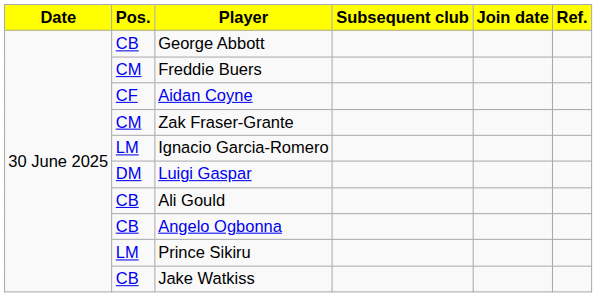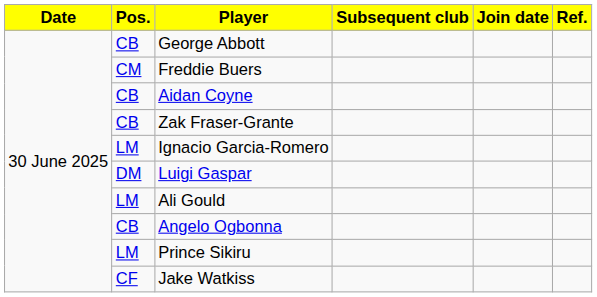Aidan Coyne | Pos.: CF -> CB
Zak Fraser-Grante | Pos.: CM -> CB
Ali Gould | Pos.: CB -> LM
Jake Watkiss | Pos.: CB -> CF
